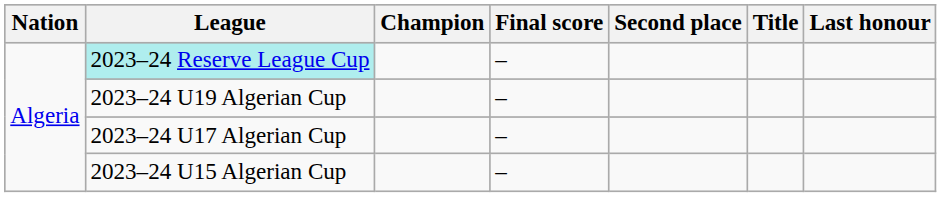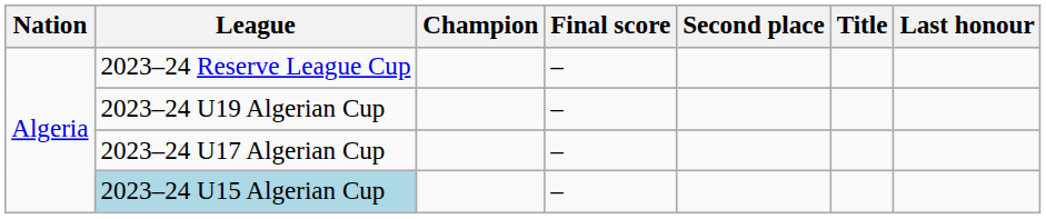2023–24 Reserve League Cup | League: paleturquoise background -> no background
2023–24 U15 Algerian Cup | League: no background -> lightblue background
